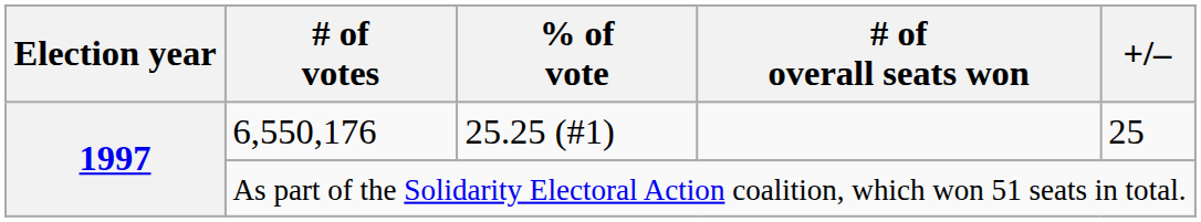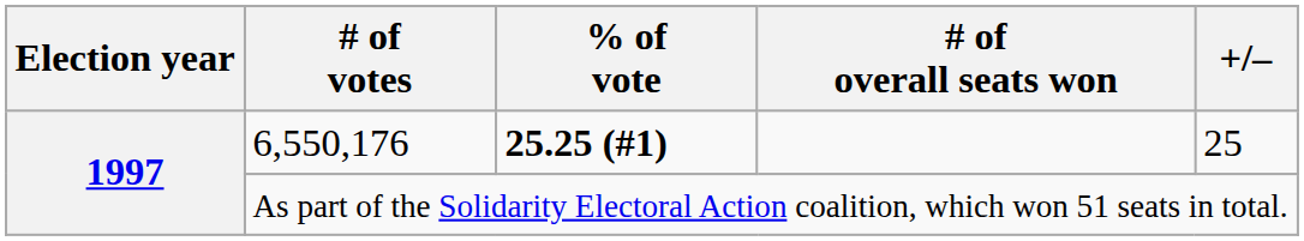6,550,176 | % of vote: normal -> bold
